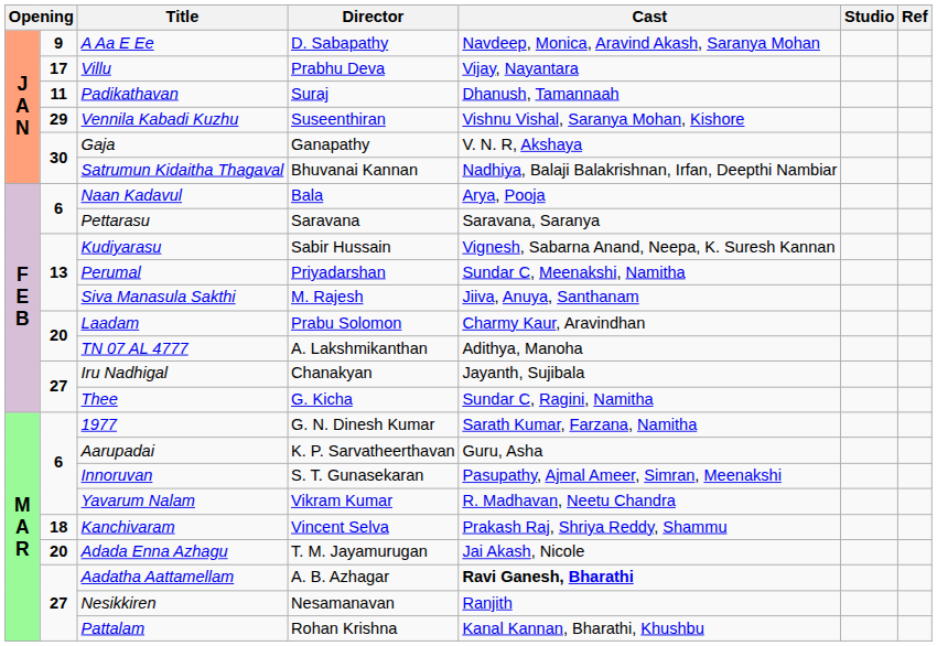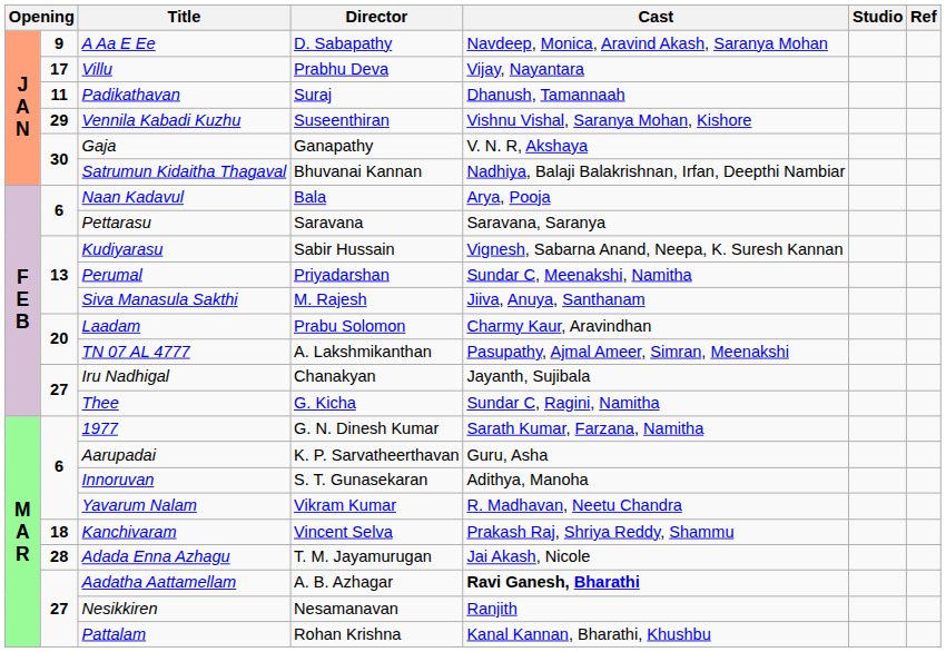TN 07 AL 4777 | Cast: Adithya, Manoha -> Pasupathy, Ajmal Ameer, Simran, Meenakshi
Innoruvan | Cast: Pasupathy, Ajmal Ameer, Simran, Meenakshi -> Adithya, Manoha
Adada Enna Azhagu | column 2: 20 -> 28
